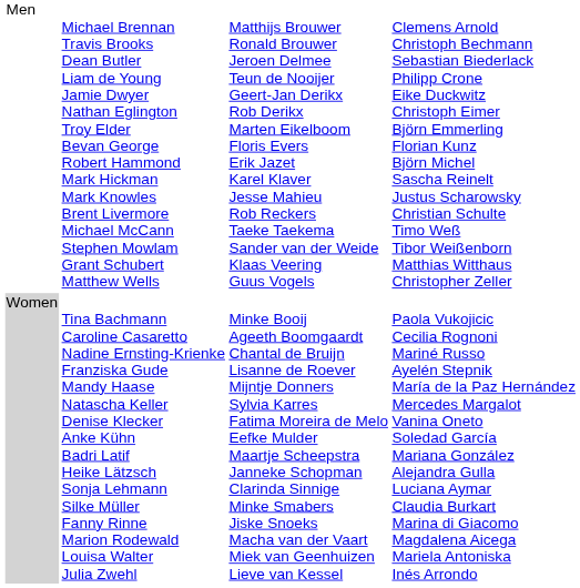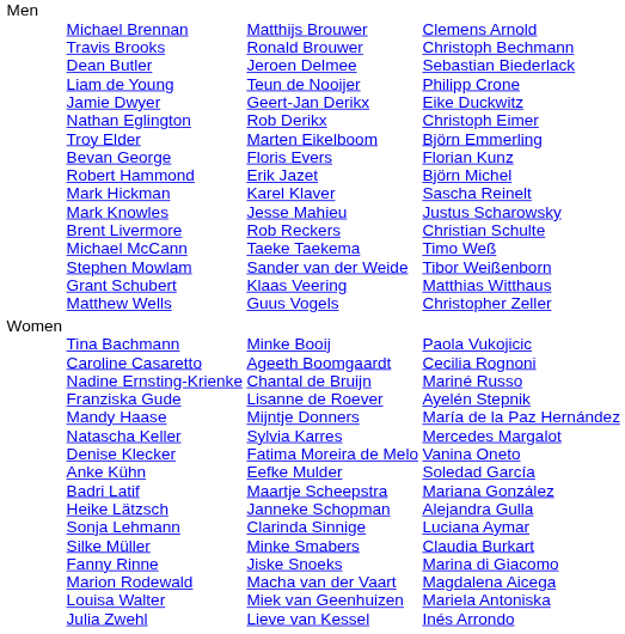Women | column 1: lightgrey background -> no background
